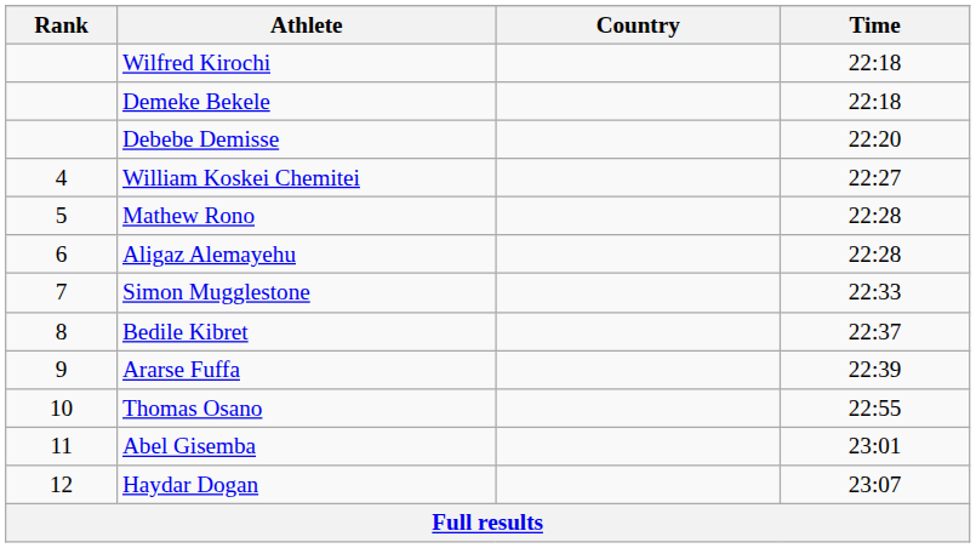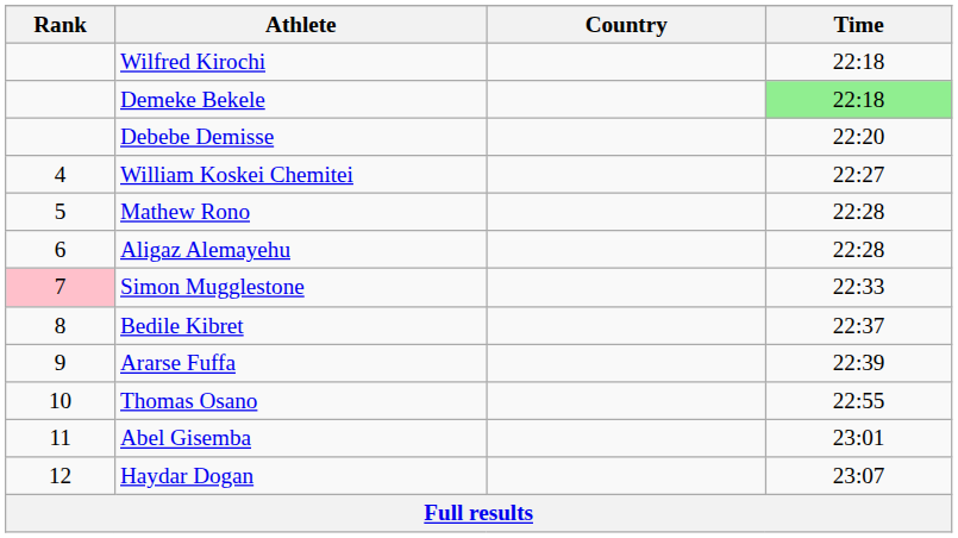Demeke Bekele | Time: no background -> lightgreen background
Simon Mugglestone | Rank: no background -> pink background
